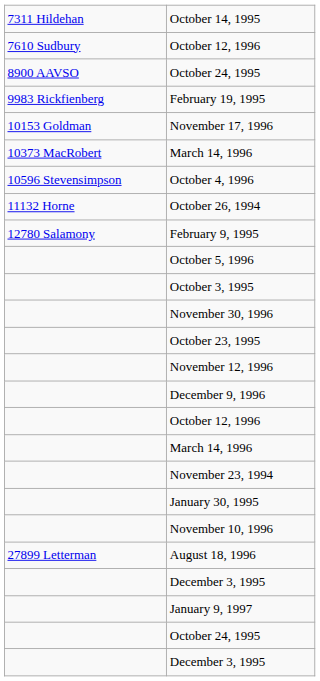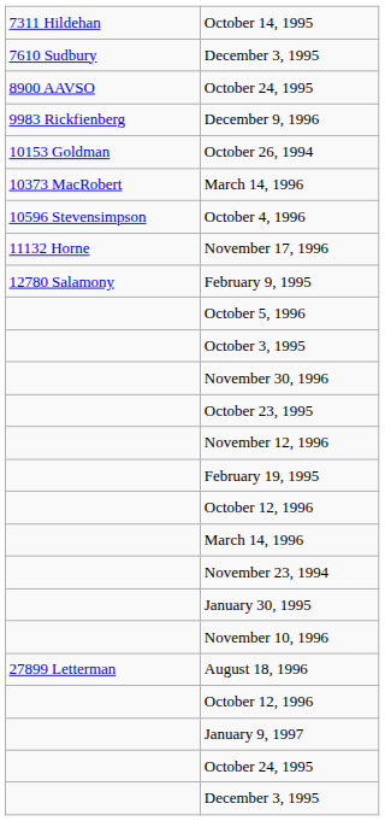row 2 | column 2: October 12, 1996 -> December 3, 1995
row 4 | column 2: February 19, 1995 -> December 9, 1996
row 5 | column 2: November 17, 1996 -> October 26, 1994
row 8 | column 2: October 26, 1994 -> November 17, 1996
row 15 | column 2: December 9, 1996 -> February 19, 1995
row 22 | column 2: December 3, 1995 -> October 12, 1996
